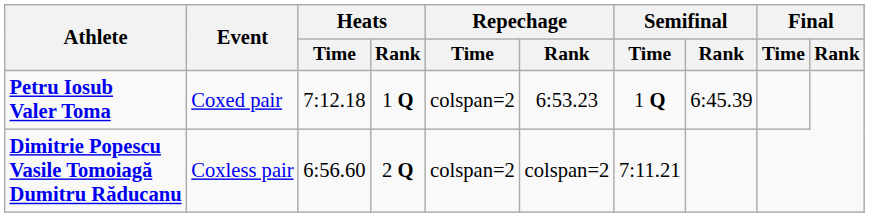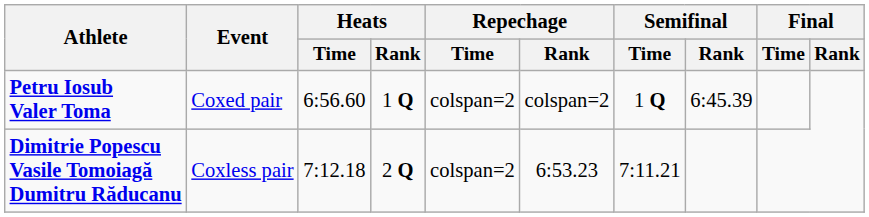Petru Iosub Valer Toma | Heats / Time: 7:12.18 -> 6:56.60
Petru Iosub Valer Toma | Repechage / Rank: 6:53.23 -> colspan=2
Dimitrie Popescu Vasile Tomoiagă Dumitru Răducanu | Heats / Time: 6:56.60 -> 7:12.18
Dimitrie Popescu Vasile Tomoiagă Dumitru Răducanu | Repechage / Rank: colspan=2 -> 6:53.23
